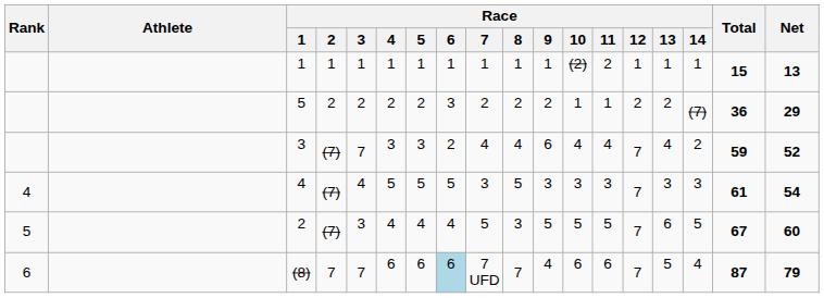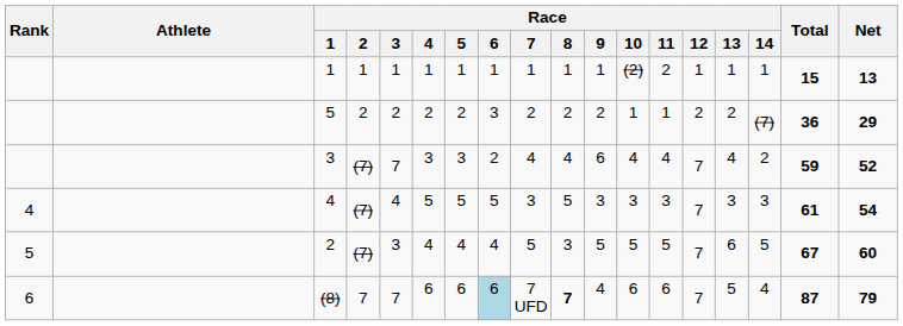(8) | Race / 8: normal -> bold
